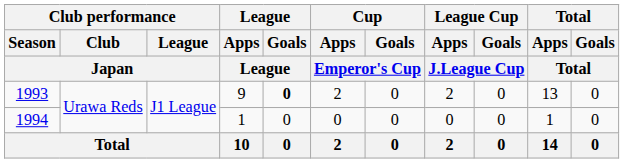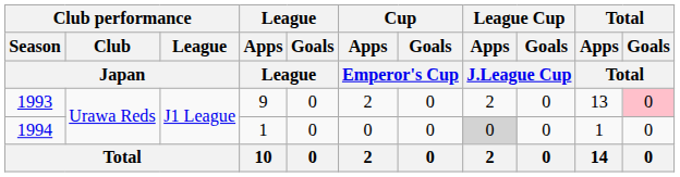1993 | League / Goals / League: bold -> normal
1993 | Total / Goals / Total: no background -> pink background
1994 | League Cup / Apps / J.League Cup: no background -> lightgrey background
